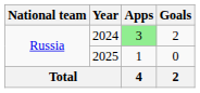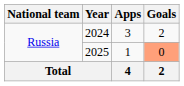2024 | Apps: lightgreen background -> no background
2025 | Goals: no background -> lightsalmon background
